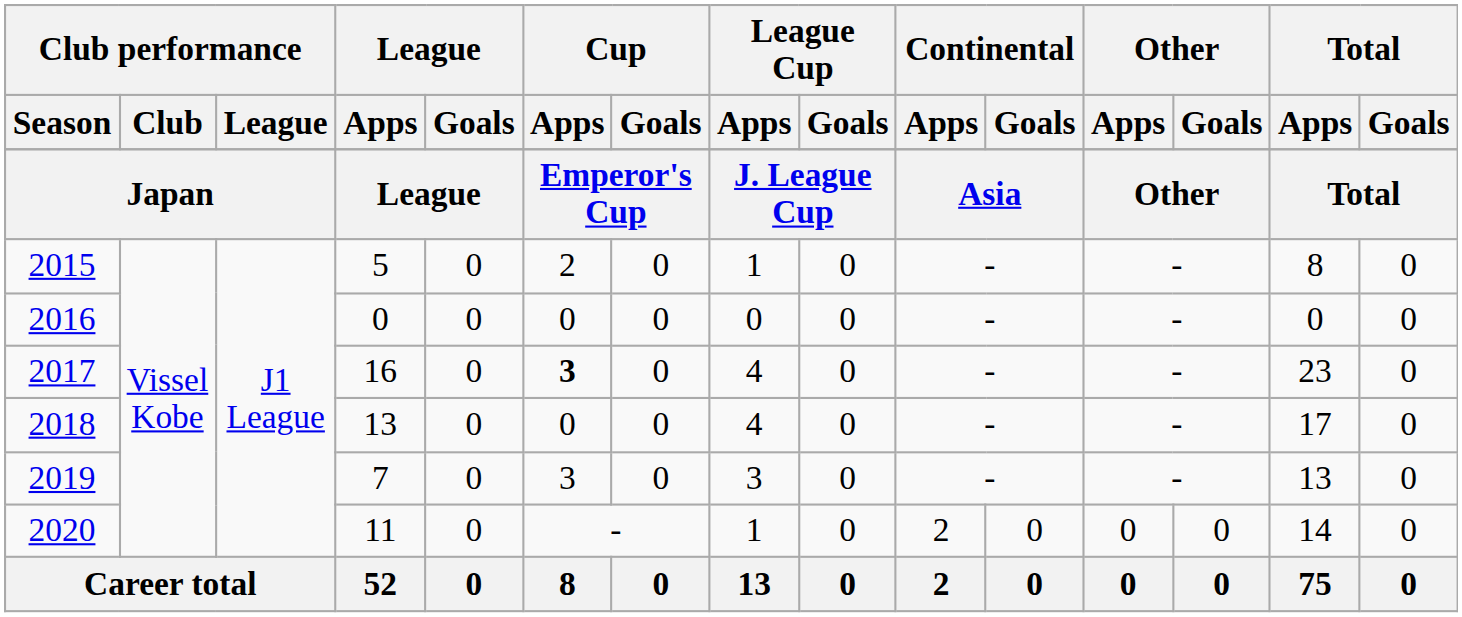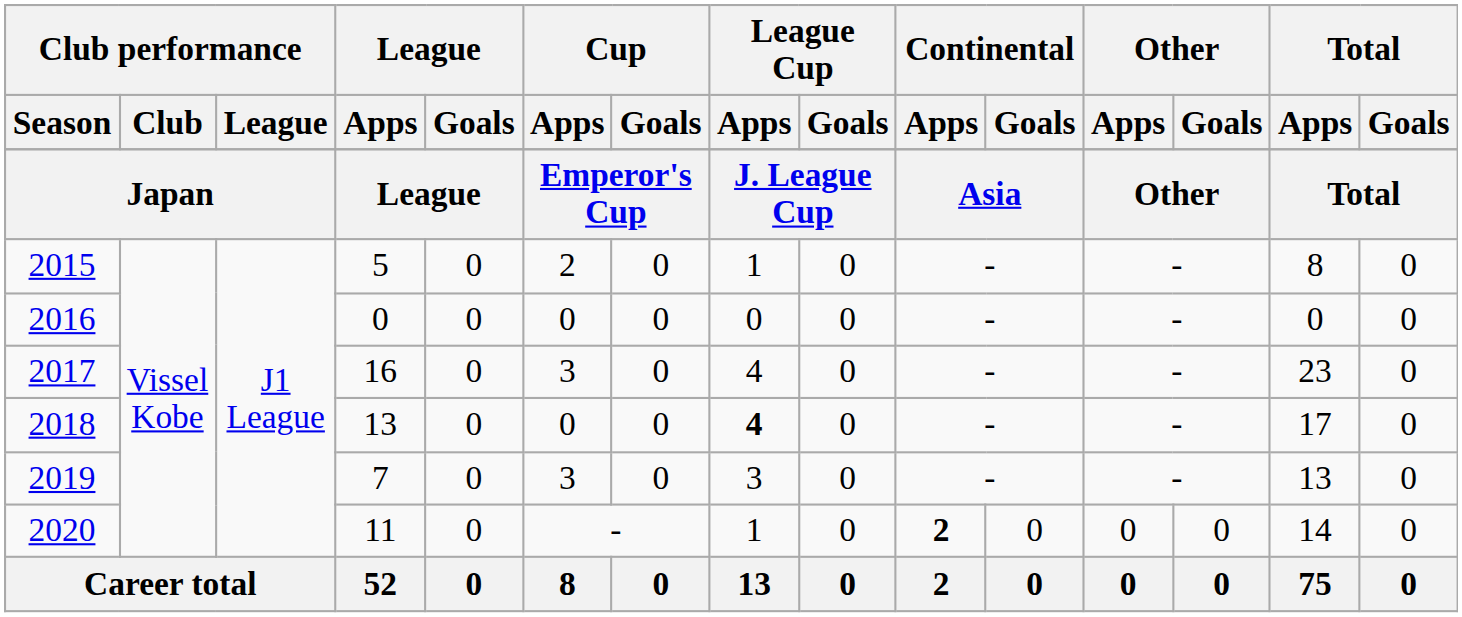2017 | Cup / Apps: bold -> normal
2018 | League Cup / Apps: normal -> bold
2020 | Continental / Apps: normal -> bold
